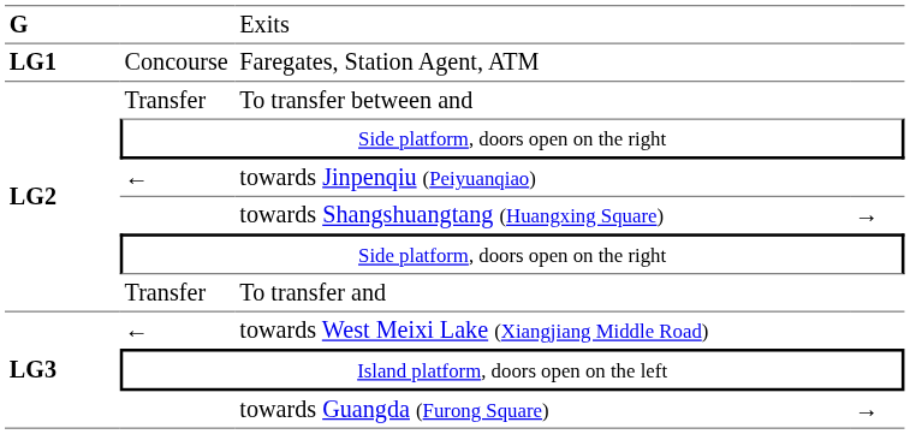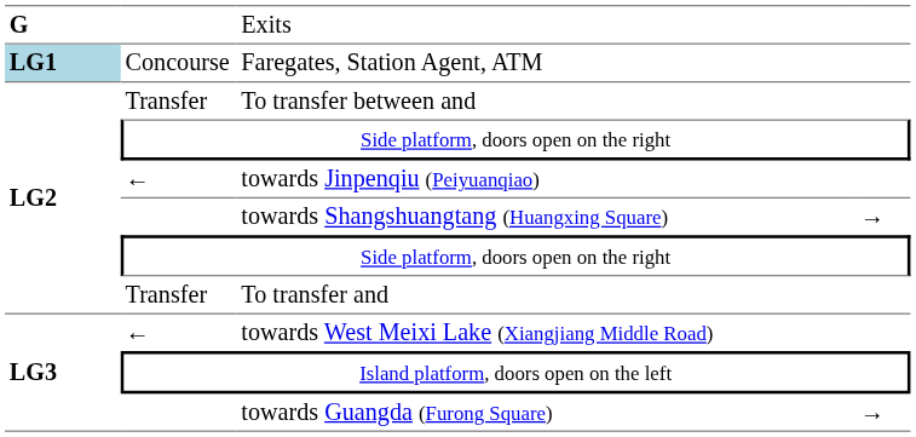Faregates, Station Agent, ATM | column 1: no background -> lightblue background
